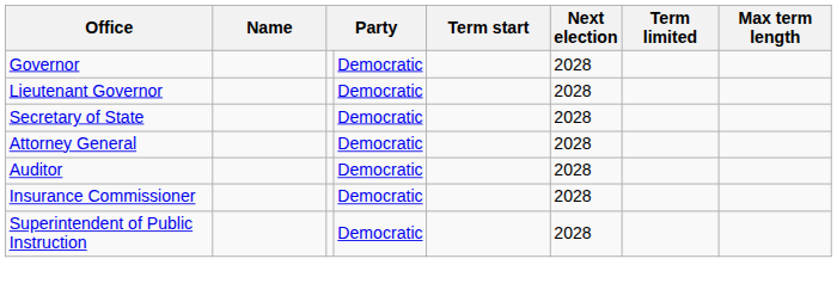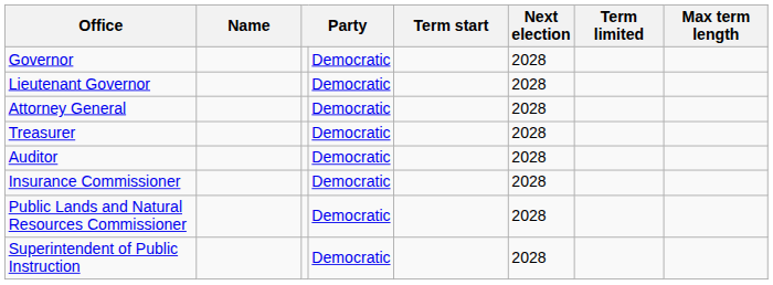- row: Secretary of State | Democratic | 2028
+ row: Treasurer | Democratic | 2028
+ row: Public Lands and Natural Resources Commissioner | Democratic | 2028
